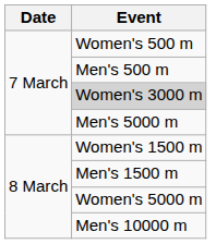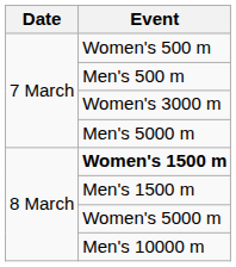Women's 3000 m | Event: lightgrey background -> no background
Women's 1500 m | Event: normal -> bold
